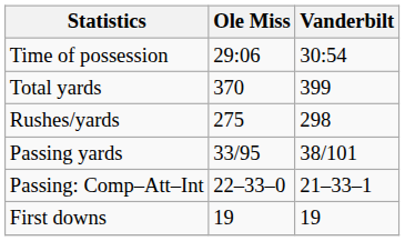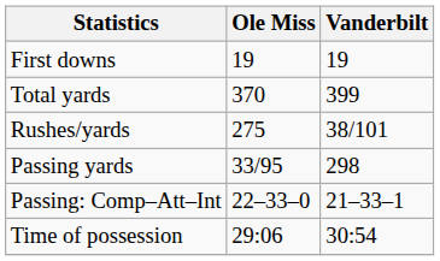rows swapped: First downs <-> Time of possession
Rushes/yards | Vanderbilt: 298 -> 38/101
Passing yards | Vanderbilt: 38/101 -> 298
